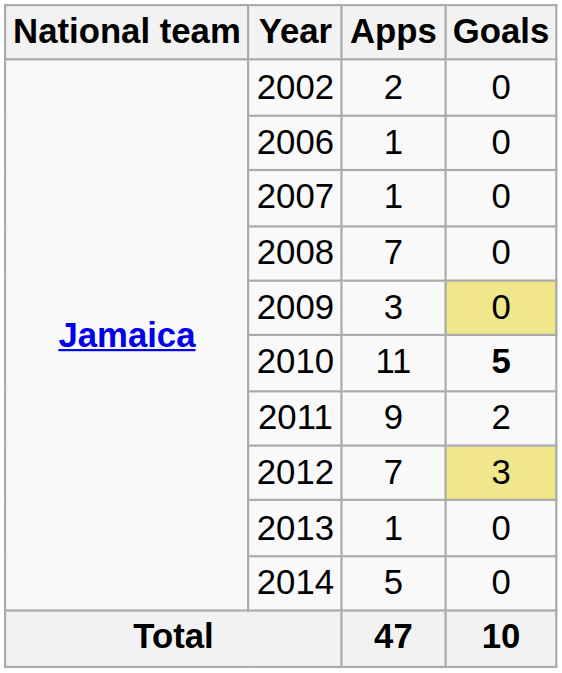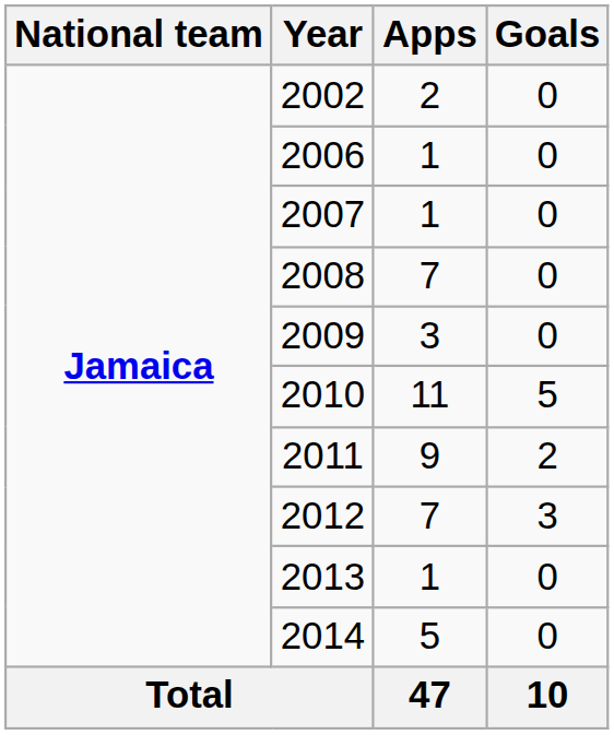2009 | Goals: khaki background -> no background
2010 | Goals: bold -> normal
2012 | Goals: khaki background -> no background
